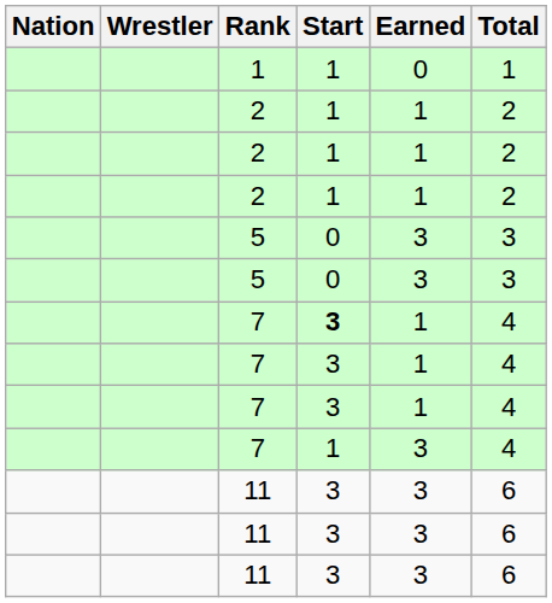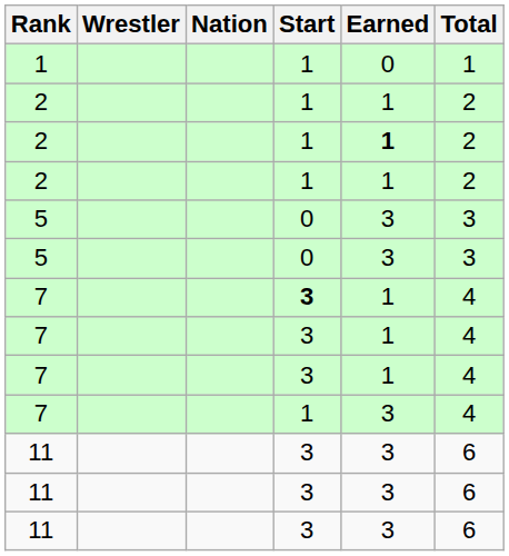columns swapped: Rank <-> Nation
row 4 | Earned: normal -> bold
